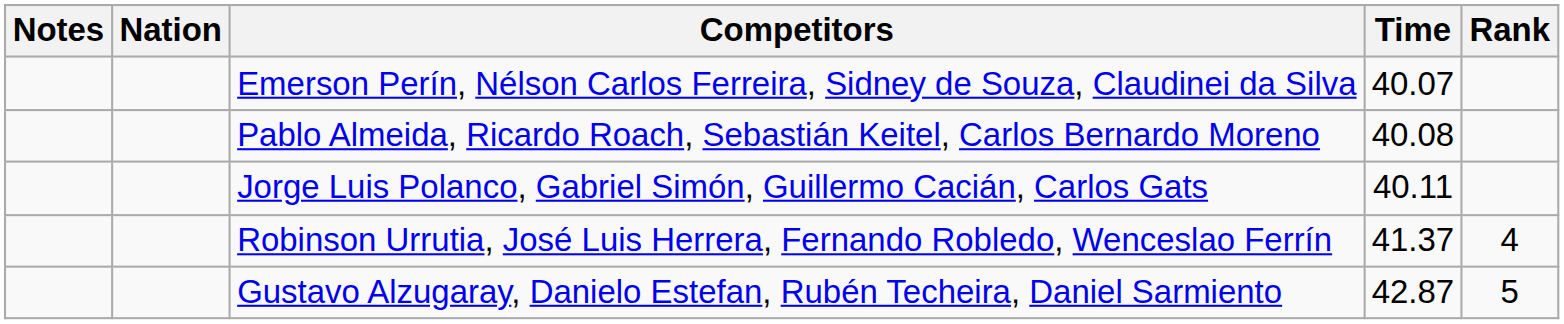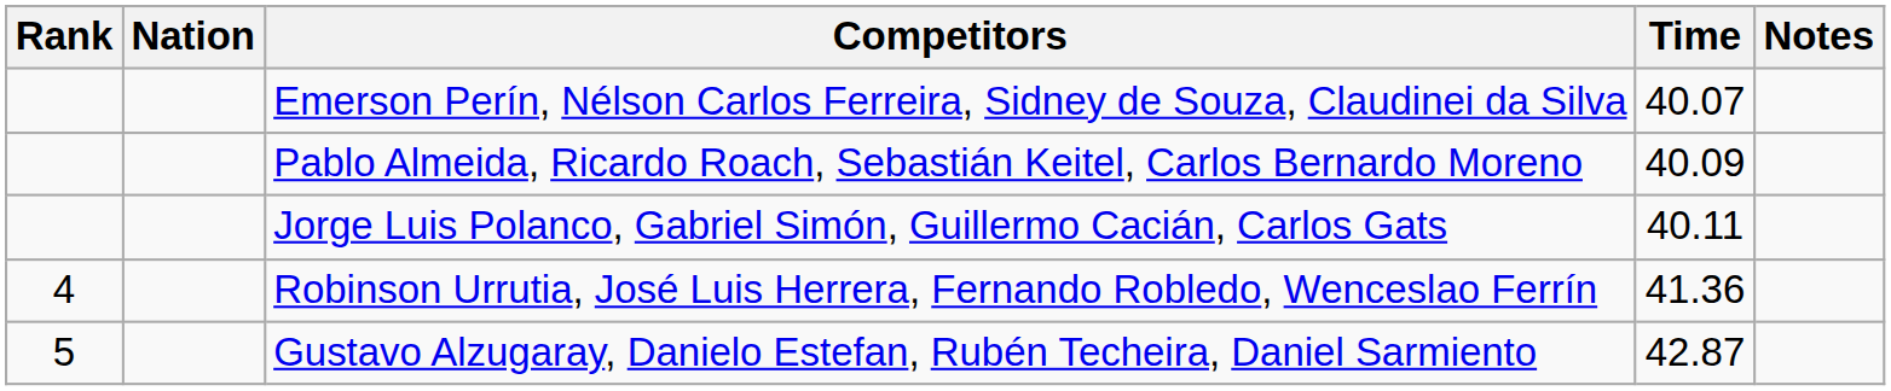columns swapped: Rank <-> Notes
row 3 | Time: 40.08 -> 40.09
row 5 | Time: 41.37 -> 41.36
